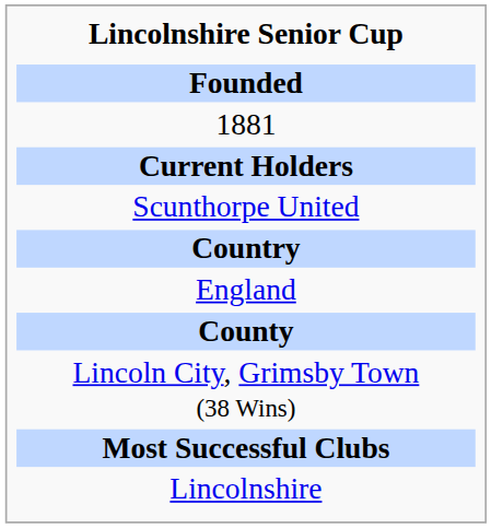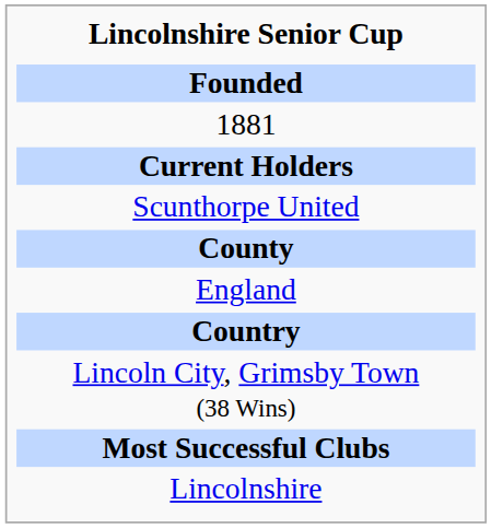row 6 | column 1: Country -> County
row 8 | column 1: County -> Country
